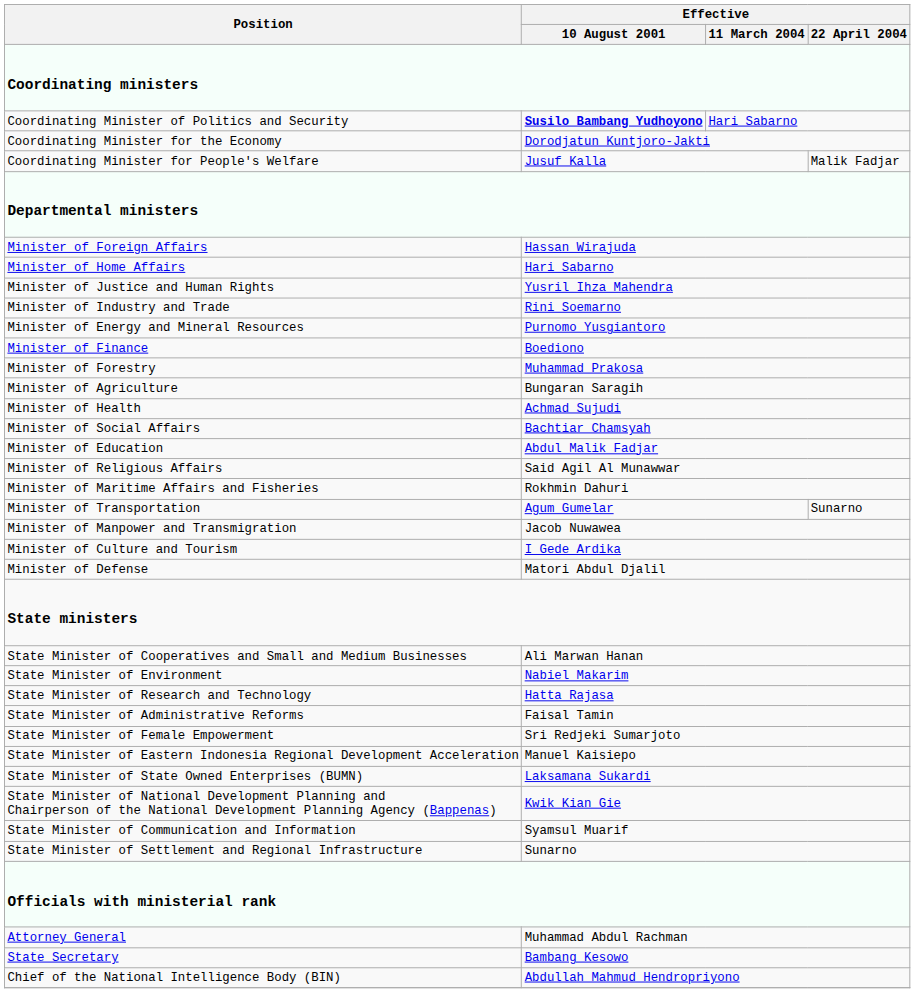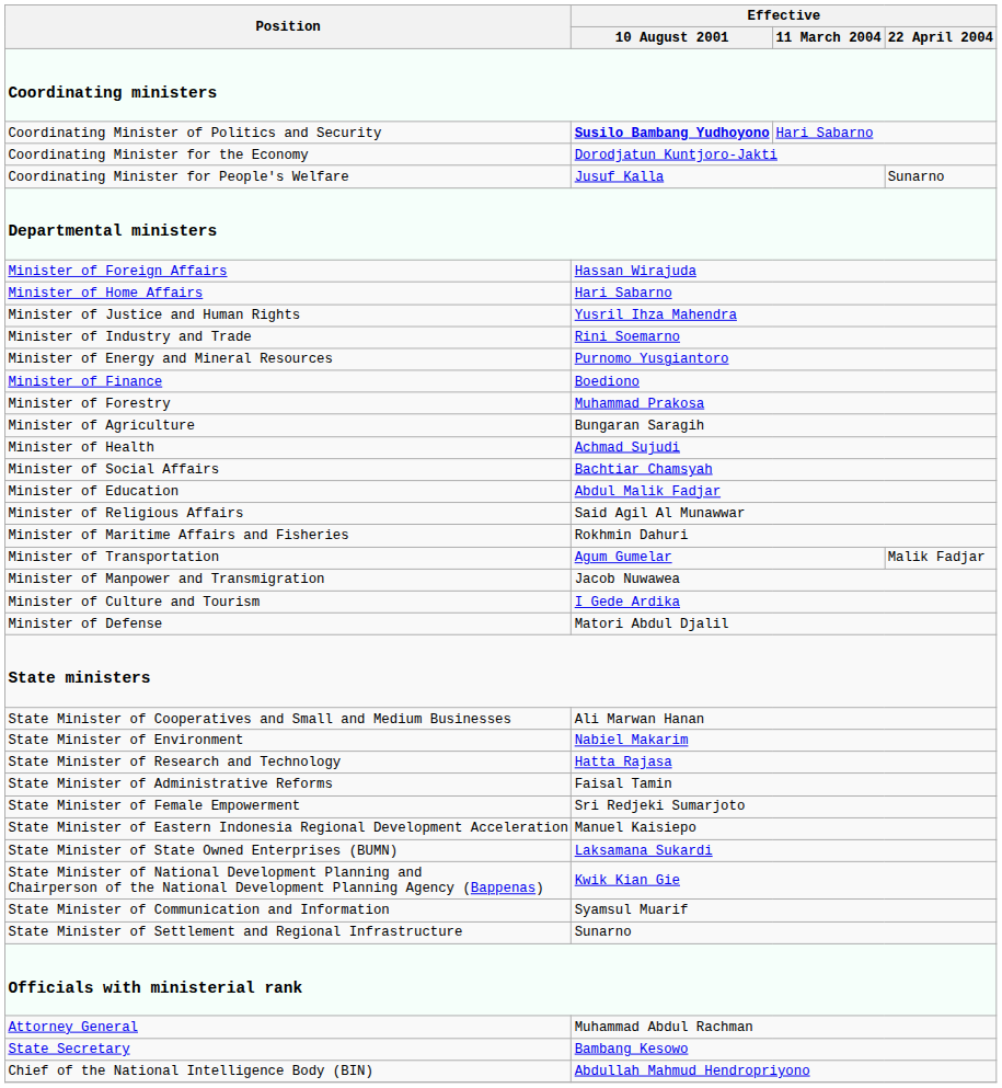Coordinating Minister for People's Welfare | Effective / 22 April 2004: Malik Fadjar -> Sunarno
Minister of Transportation | Effective / 22 April 2004: Sunarno -> Malik Fadjar
